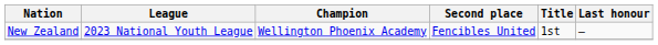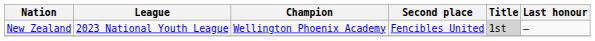New Zealand | Title: no background -> lightgrey background
